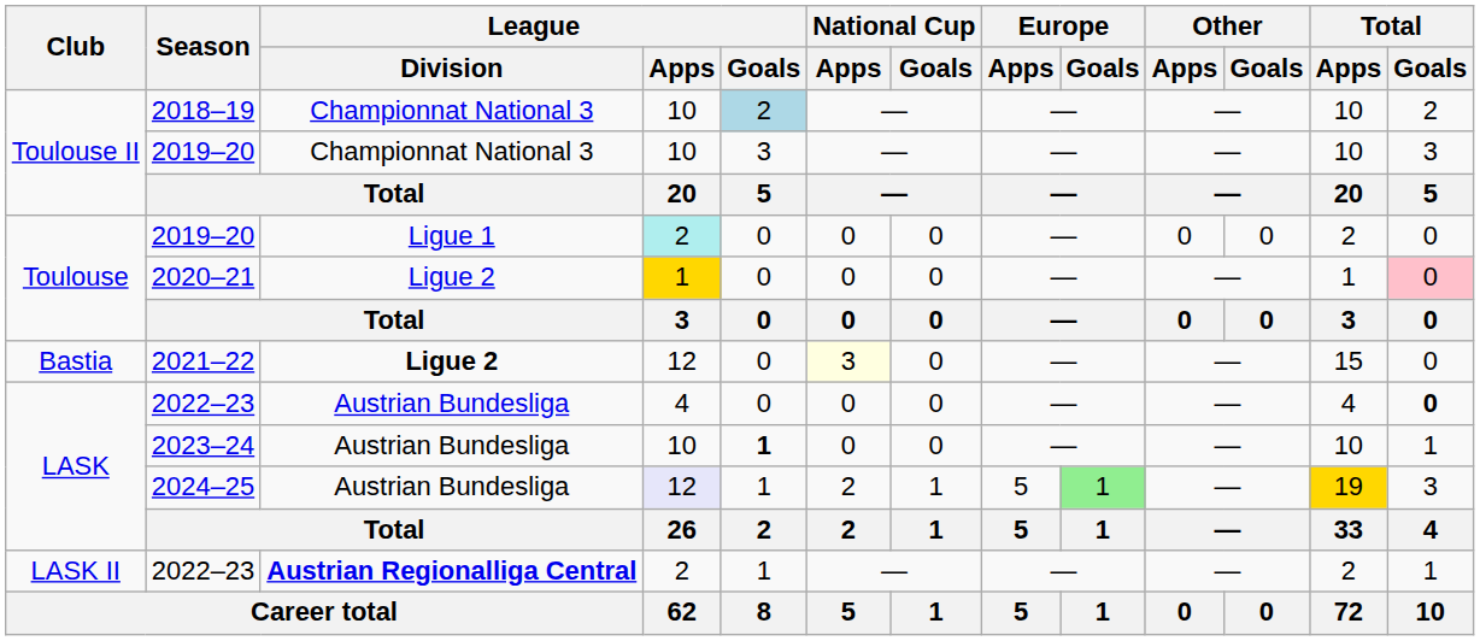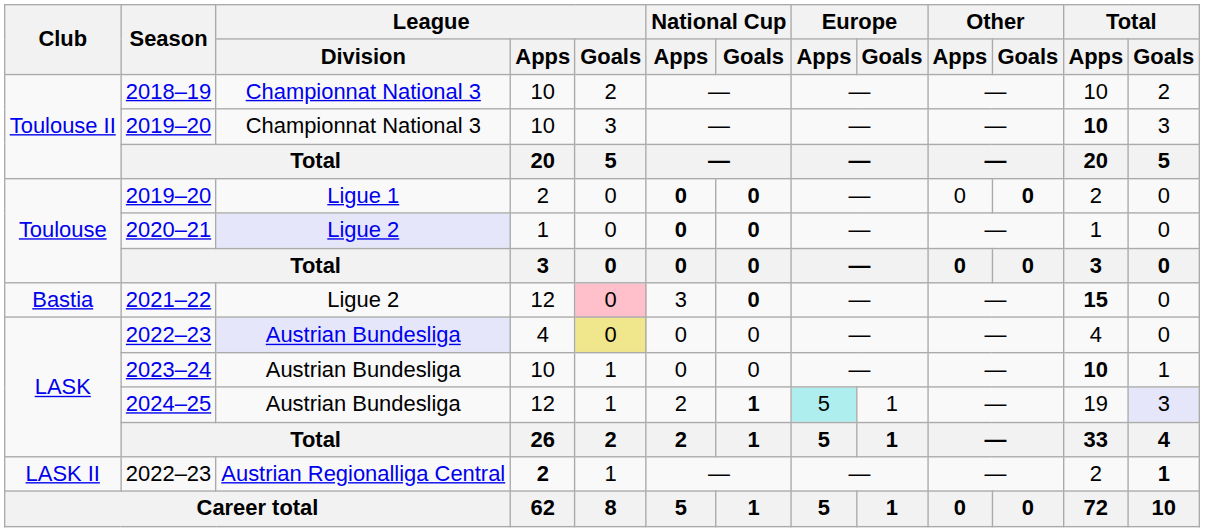2018–19 | League / Goals: lightblue background -> no background
Toulouse II / 2019–20 | Total / Apps: normal -> bold
Toulouse / 2019–20 | League / Apps: paleturquoise background -> no background
Toulouse / 2019–20 | National Cup / Apps: normal -> bold
Toulouse / 2019–20 | National Cup / Goals: normal -> bold
Toulouse / 2019–20 | Other / Goals: normal -> bold
2020–21 | League / Division: no background -> lavender background
2020–21 | League / Apps: gold background -> no background
2020–21 | National Cup / Apps: normal -> bold
2020–21 | National Cup / Goals: normal -> bold
2020–21 | Total / Goals: pink background -> no background
2021–22 | League / Division: bold -> normal
2021–22 | League / Goals: no background -> pink background
2021–22 | National Cup / Apps: lightyellow background -> no background
2021–22 | National Cup / Goals: normal -> bold
2021–22 | Total / Apps: normal -> bold
LASK / 2022–23 | League / Division: no background -> lavender background
LASK / 2022–23 | League / Goals: no background -> khaki background
LASK / 2022–23 | Total / Goals: bold -> normal
2023–24 | League / Goals: bold -> normal
2023–24 | Total / Apps: normal -> bold
2024–25 | League / Apps: lavender background -> no background
2024–25 | National Cup / Goals: normal -> bold
2024–25 | Europe / Apps: no background -> paleturquoise background
2024–25 | Europe / Goals: lightgreen background -> no background
2024–25 | Total / Apps: gold background -> no background
2024–25 | Total / Goals: no background -> lavender background
LASK II / 2022–23 | League / Division: bold -> normal
LASK II / 2022–23 | League / Apps: normal -> bold
LASK II / 2022–23 | Total / Goals: normal -> bold
